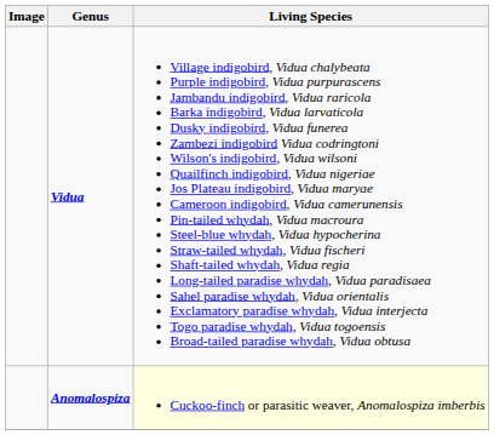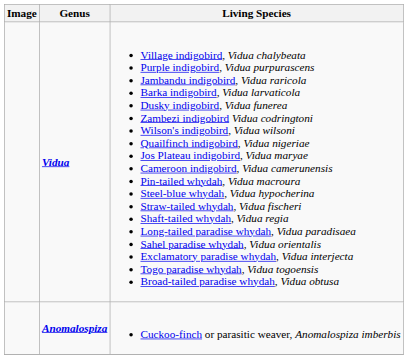Anomalospiza | Living Species: lightyellow background -> no background
